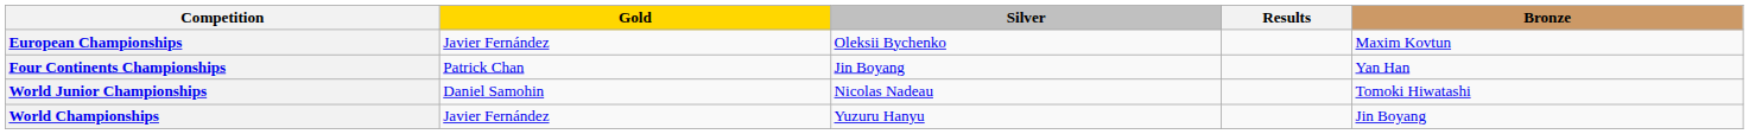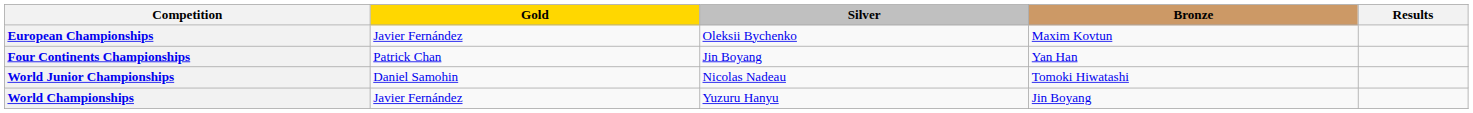columns swapped: Bronze <-> Results
